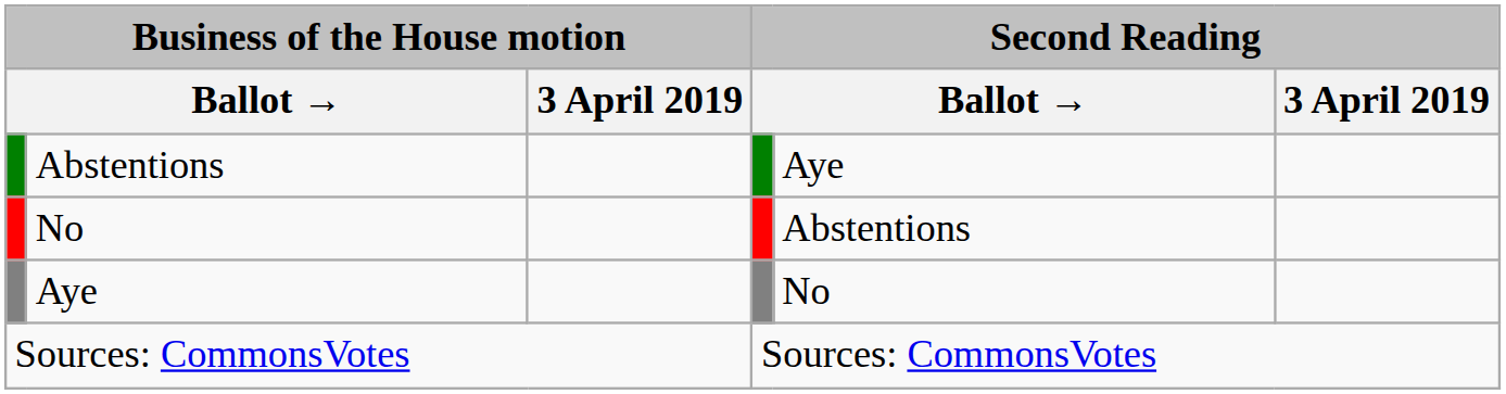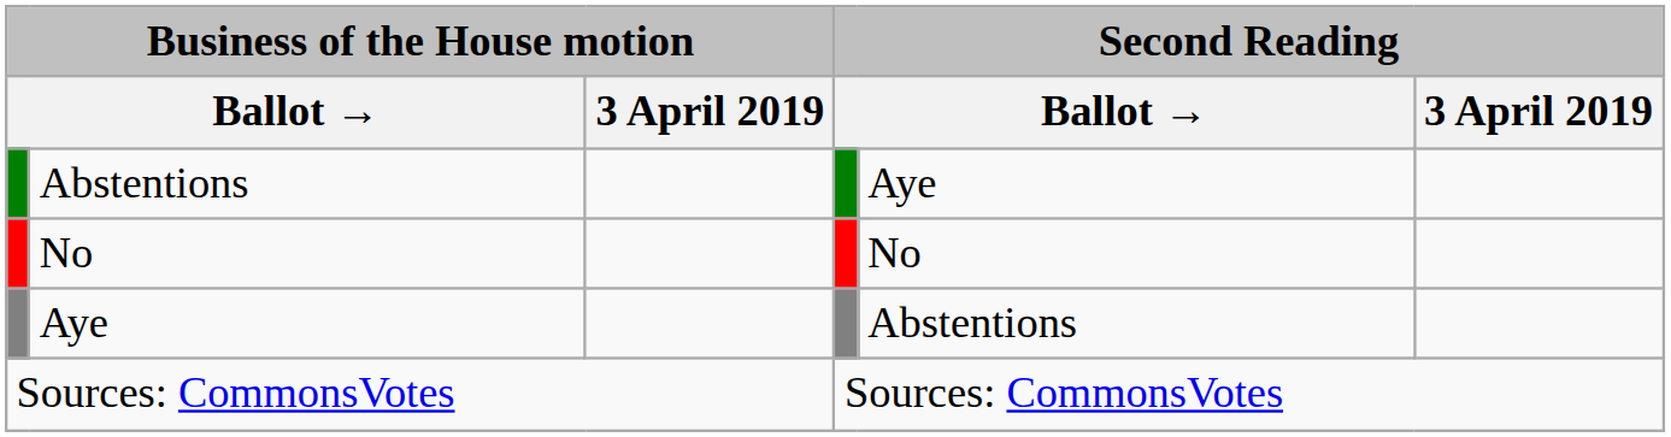row 4 | column 5: Abstentions -> No
row 5 | column 5: No -> Abstentions
